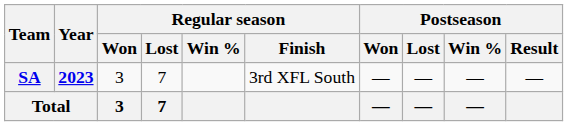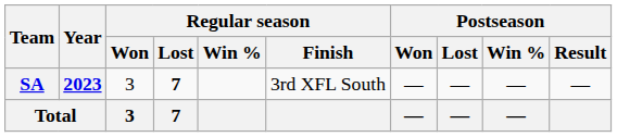SA | Regular season / Lost: normal -> bold
